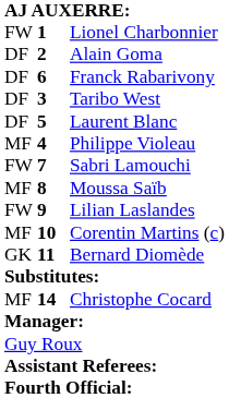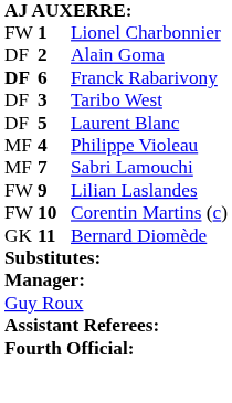Franck Rabarivony | column 1: normal -> bold
Sabri Lamouchi | column 1: FW -> MF
- row: MF | 8 | Moussa Saïb
Corentin Martins (c) | column 1: MF -> FW
- row: MF | 14 | Christophe Cocard
